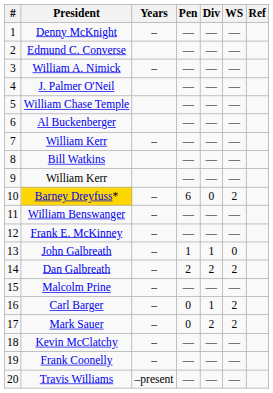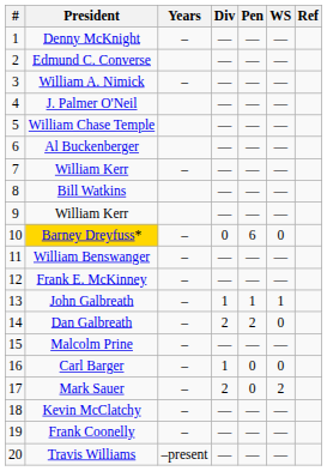columns swapped: Div <-> Pen
Barney Dreyfuss* | WS: 2 -> 0
John Galbreath | WS: 0 -> 1
Dan Galbreath | WS: 2 -> 0
Carl Barger | WS: 2 -> 0
